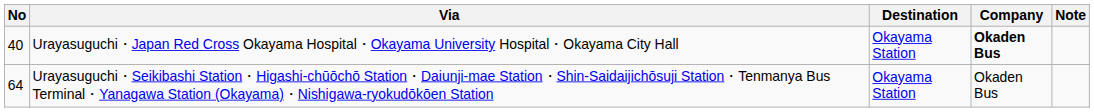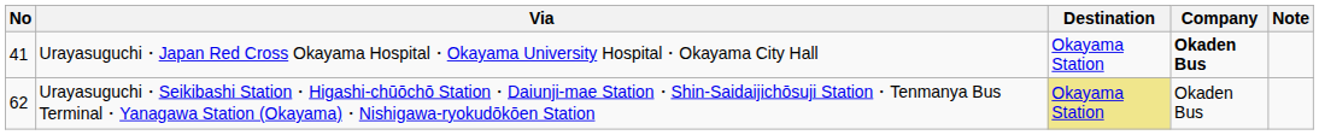row 2 | No: 40 -> 41
row 3 | No: 64 -> 62
row 3 | Destination: no background -> khaki background
